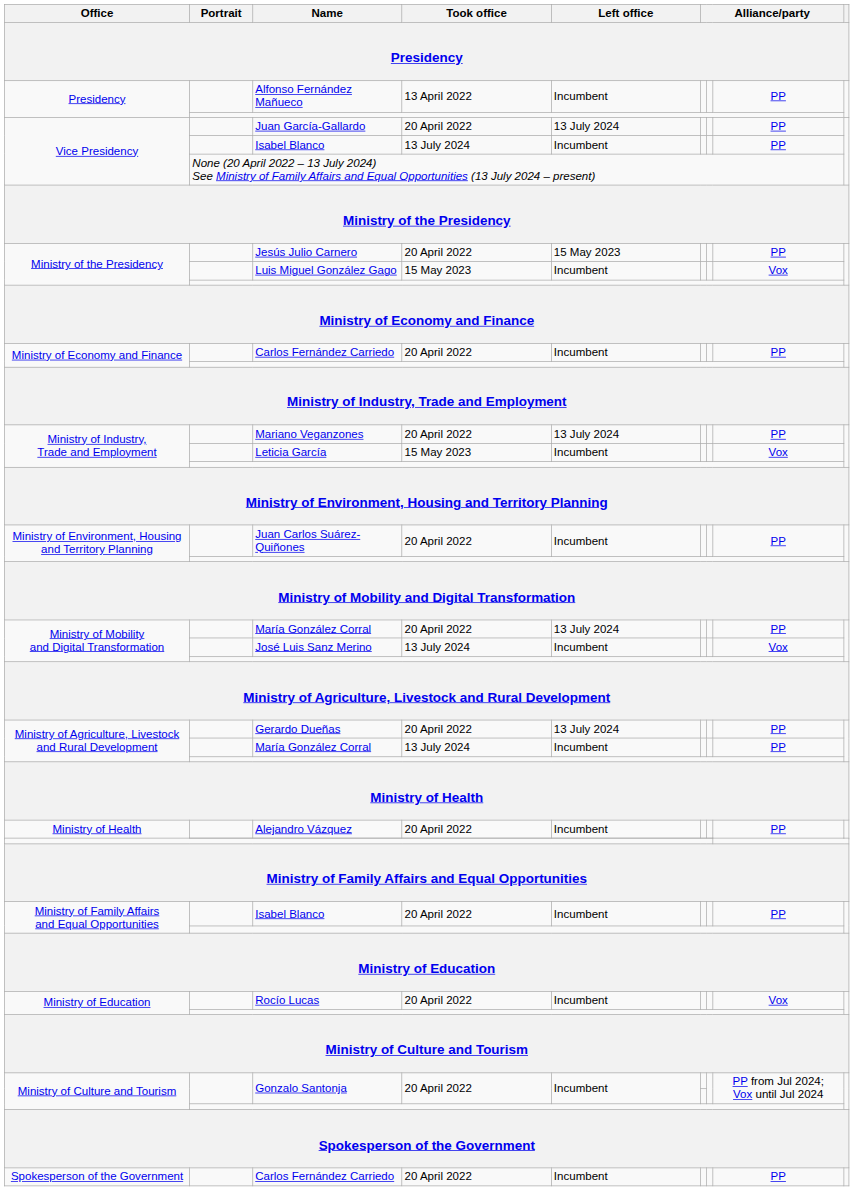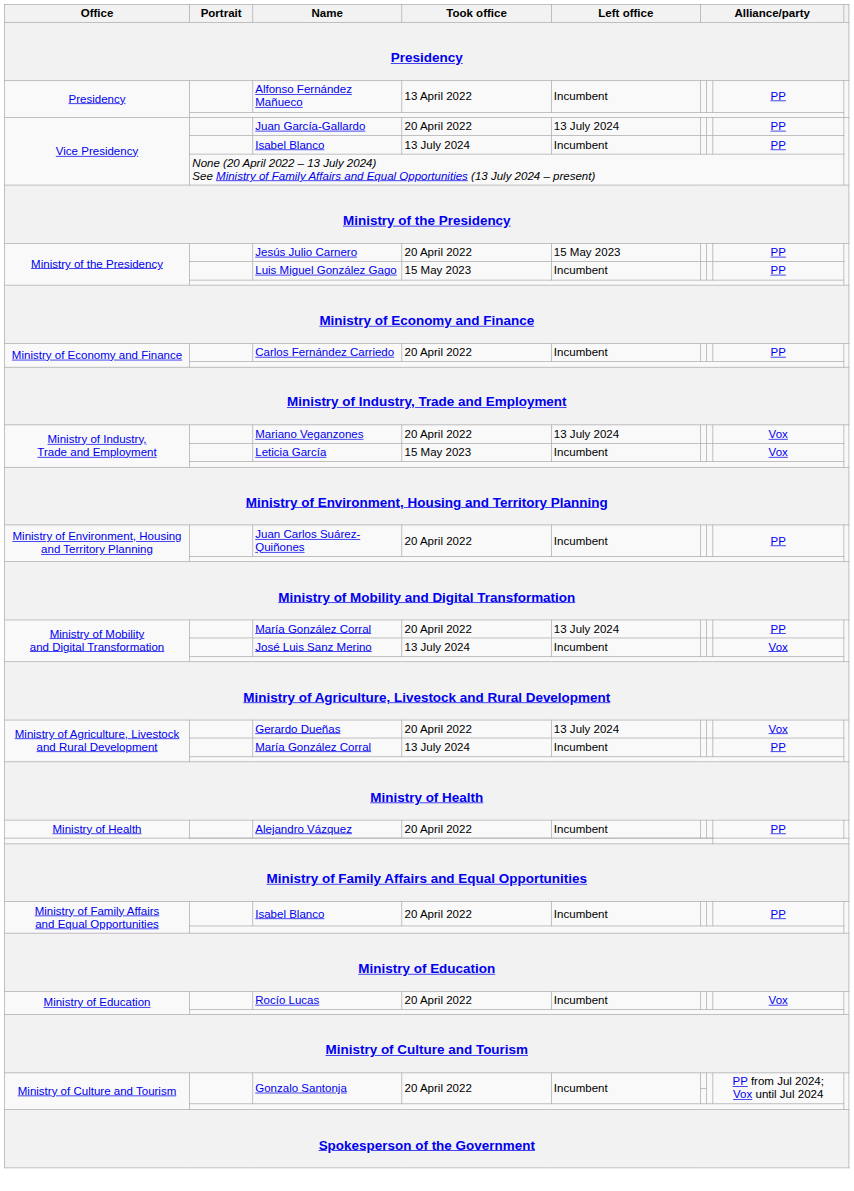Luis Miguel González Gago | column 8: Vox -> PP
Mariano Veganzones | column 8: PP -> Vox
Gerardo Dueñas | column 8: PP -> Vox
- row: Spokesperson of the Government | Carlos Fernández Carriedo | 20 April 2022 | Incumbent | PP
